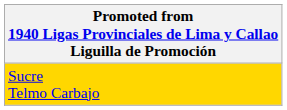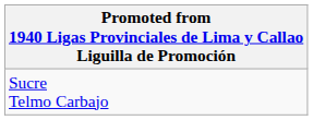row 2 | column 1: gold background -> no background
